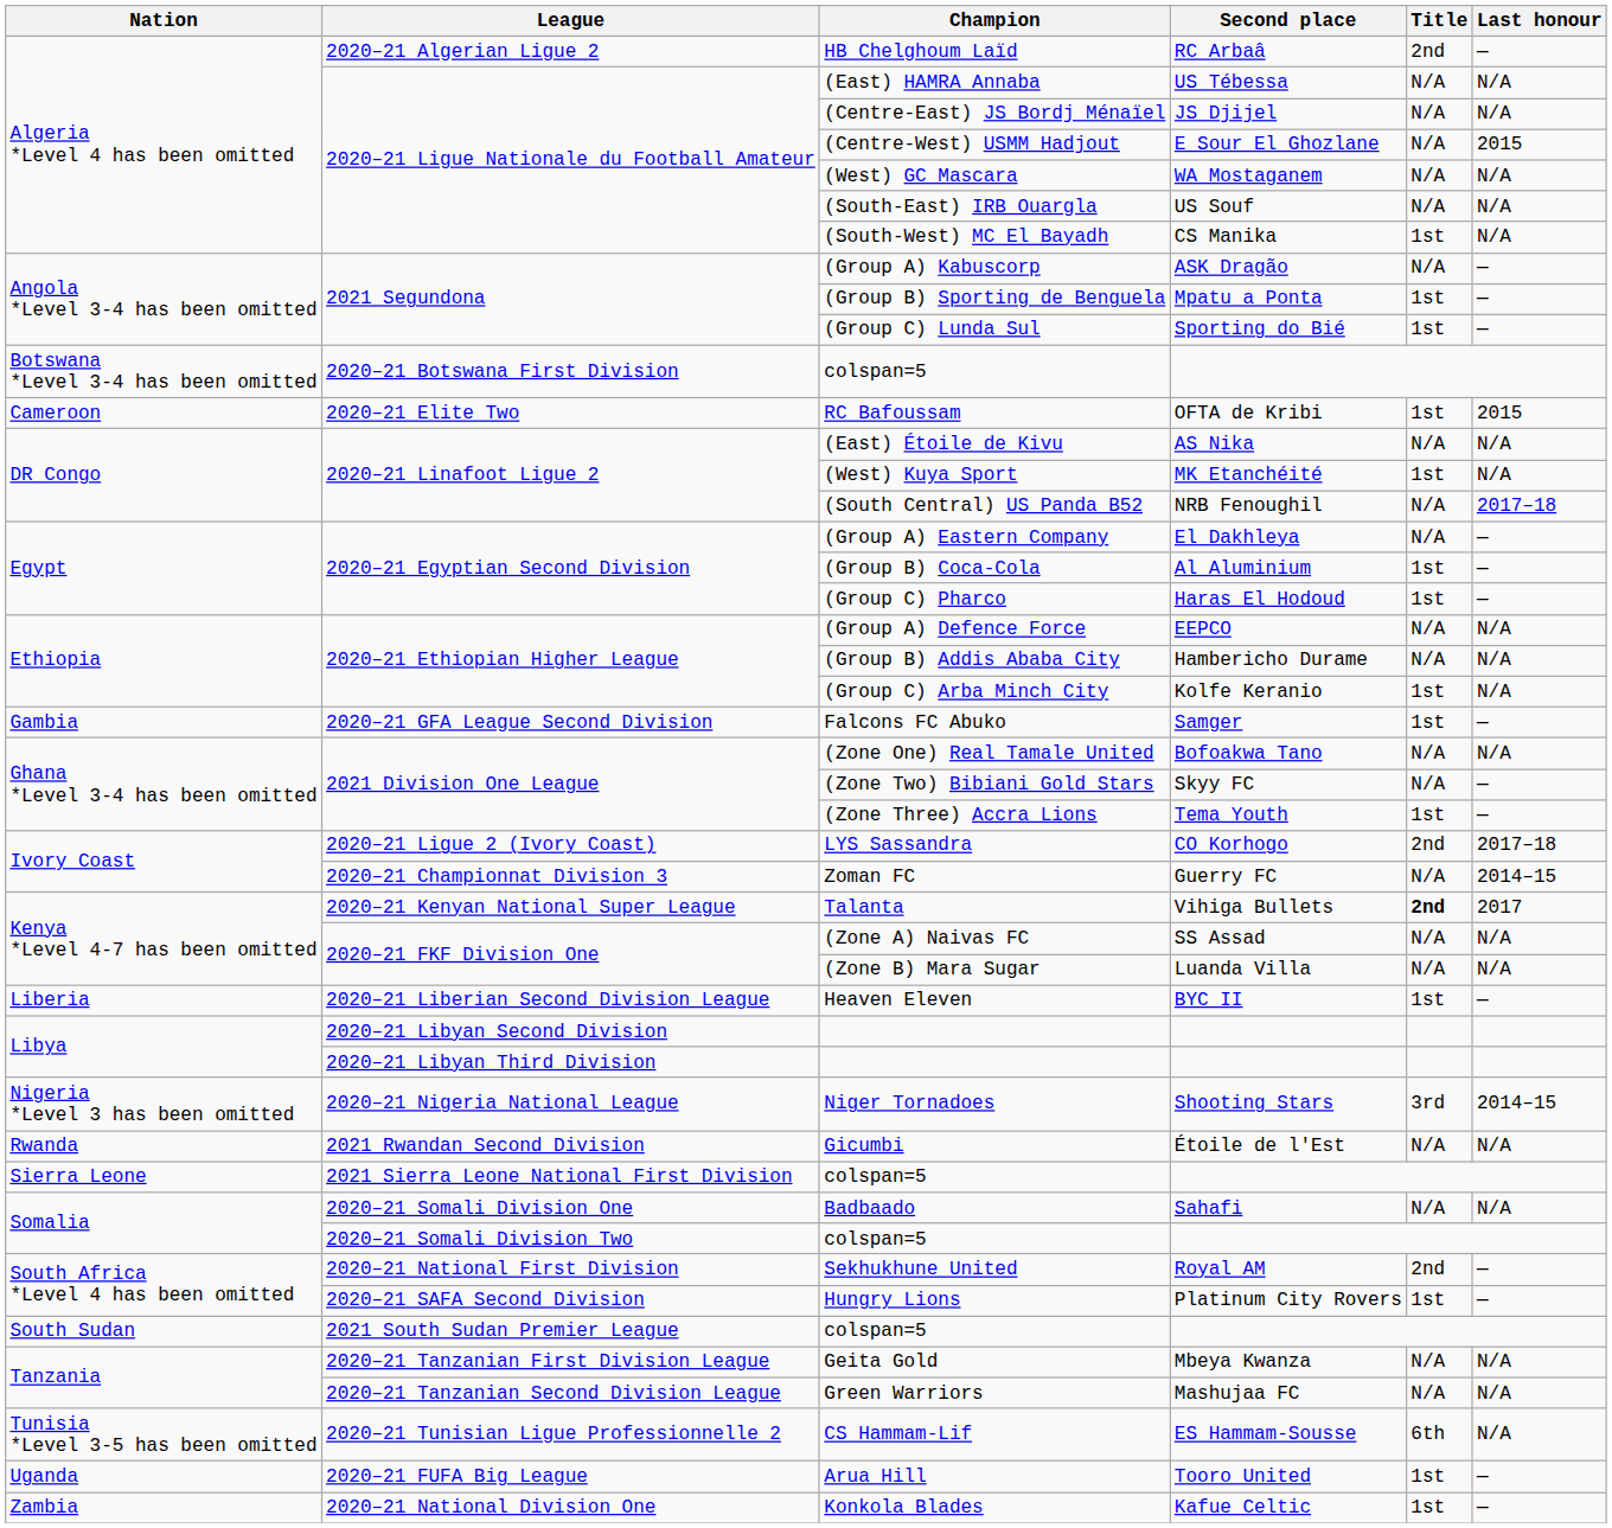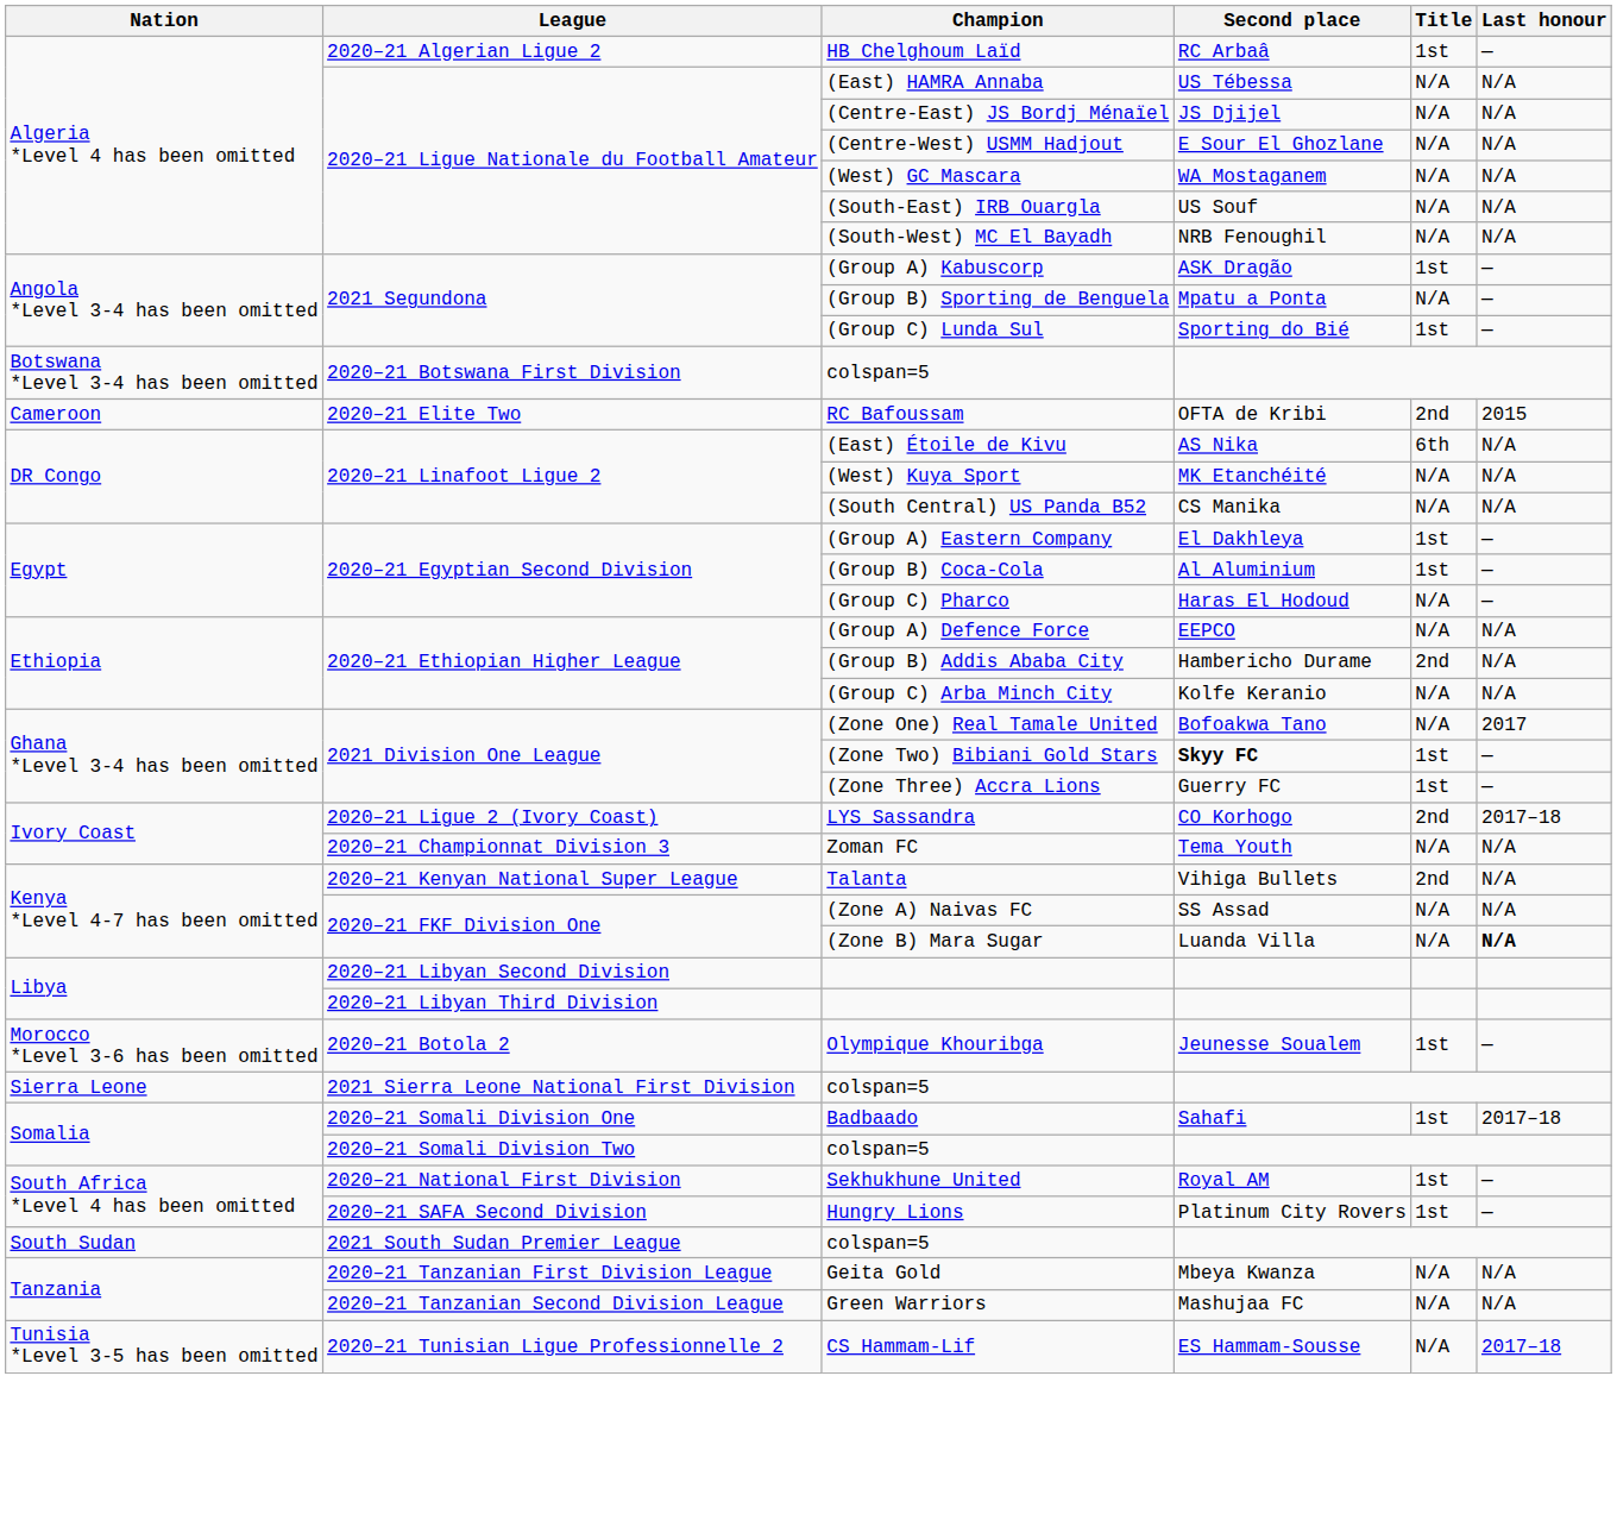HB Chelghoum Laïd | Title: 2nd -> 1st
(Centre-West) USMM Hadjout | Last honour: 2015 -> N/A
(South-West) MC El Bayadh | Second place: CS Manika -> NRB Fenoughil
(South-West) MC El Bayadh | Title: 1st -> N/A
(Group A) Kabuscorp | Title: N/A -> 1st
(Group B) Sporting de Benguela | Title: 1st -> N/A
RC Bafoussam | Title: 1st -> 2nd
(East) Étoile de Kivu | Title: N/A -> 6th
(West) Kuya Sport | Title: 1st -> N/A
(South Central) US Panda B52 | Second place: NRB Fenoughil -> CS Manika
(South Central) US Panda B52 | Last honour: 2017–18 -> N/A
(Group A) Eastern Company | Title: N/A -> 1st
(Group C) Pharco | Title: 1st -> N/A
(Group B) Addis Ababa City | Title: N/A -> 2nd
(Group C) Arba Minch City | Title: 1st -> N/A
- row: Gambia | 2020–21 GFA League Second Division | Falcons FC Abuko | Samger | 1st | —
(Zone One) Real Tamale United | Last honour: N/A -> 2017
(Zone Two) Bibiani Gold Stars | Second place: normal -> bold
(Zone Two) Bibiani Gold Stars | Title: N/A -> 1st
(Zone Three) Accra Lions | Second place: Tema Youth -> Guerry FC
Zoman FC | Second place: Guerry FC -> Tema Youth
Zoman FC | Last honour: 2014–15 -> N/A
Talanta | Title: bold -> normal
Talanta | Last honour: 2017 -> N/A
(Zone B) Mara Sugar | Last honour: normal -> bold
- row: Liberia | 2020–21 Liberian Second Division League | Heaven Eleven | BYC II | 1st | —
+ row: Morocco *Level 3-6 has been omitted | 2020–21 Botola 2 | Olympique Khouribga | Jeunesse Soualem | 1st | —
- row: Nigeria *Level 3 has been omitted | 2020–21 Nigeria National League | Niger Tornadoes | Shooting Stars | 3rd | 2014–15
- row: Rwanda | 2021 Rwandan Second Division | Gicumbi | Étoile de l'Est | N/A | N/A
Badbaado | Title: N/A -> 1st
Badbaado | Last honour: N/A -> 2017–18
Sekhukhune United | Title: 2nd -> 1st
CS Hammam-Lif | Title: 6th -> N/A
CS Hammam-Lif | Last honour: N/A -> 2017–18
- row: Uganda | 2020–21 FUFA Big League | Arua Hill | Tooro United | 1st | —
- row: Zambia | 2020–21 National Division One | Konkola Blades | Kafue Celtic | 1st | —
